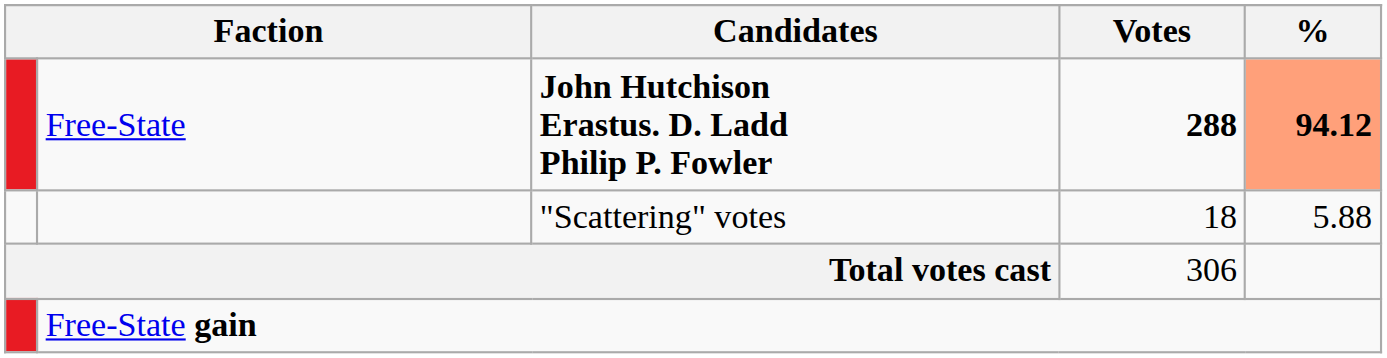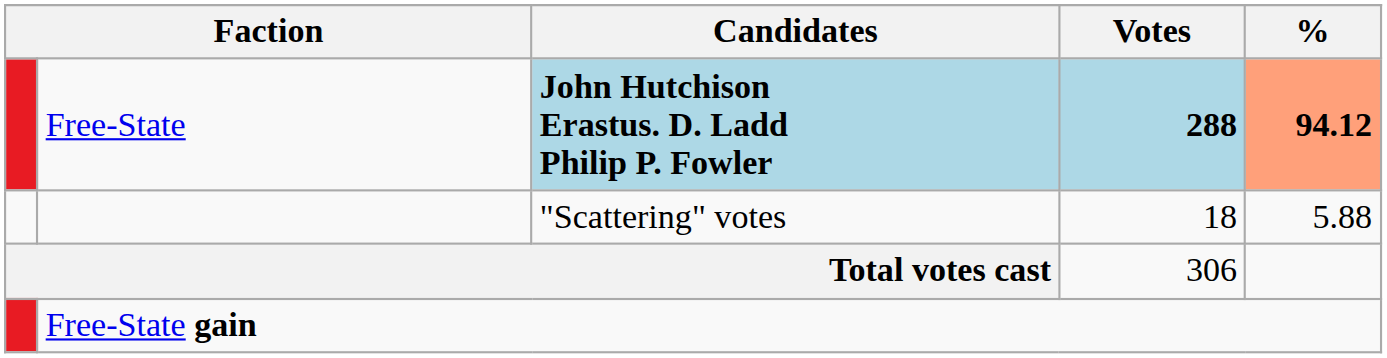Free-State | Candidates: no background -> lightblue background
Free-State | Votes: no background -> lightblue background
